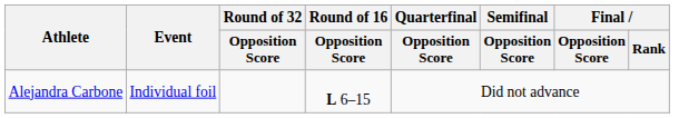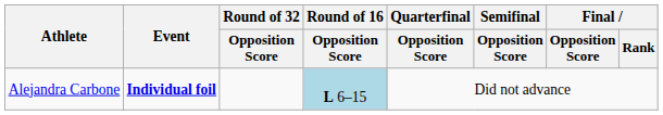Alejandra Carbone | Event: normal -> bold
Alejandra Carbone | Round of 16 / Opposition Score: no background -> lightblue background
